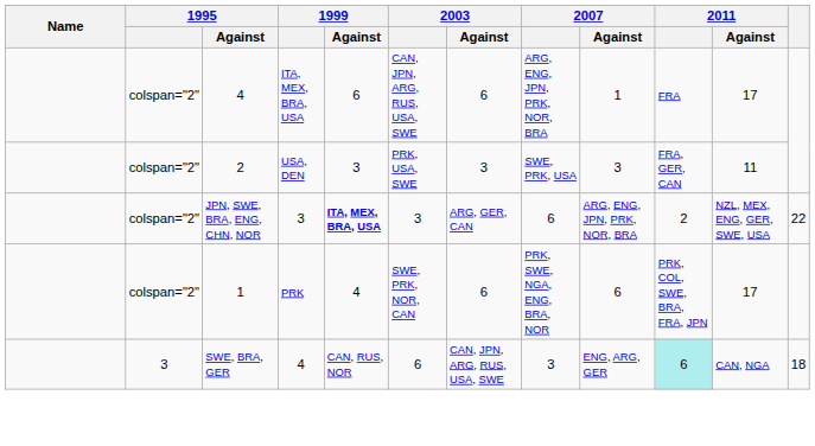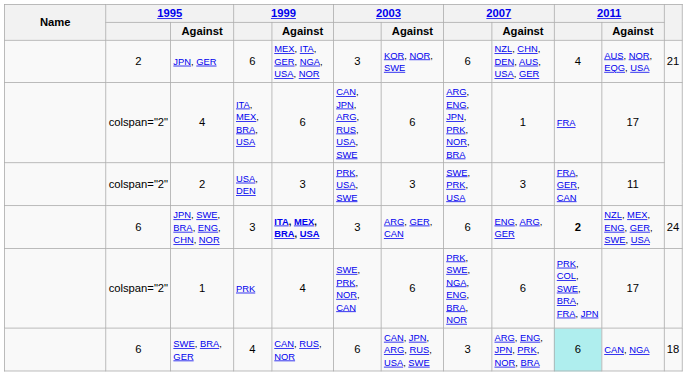+ row: 2 | JPN, GER | 6 | MEX, ITA, GER, NGA, USA, NOR | 3 | KOR, NOR, SWE | 6 | NZL, CHN, DEN, AUS, USA, GER | 4 | AUS, NOR, EQG, USA | 21
JPN, SWE, BRA, ENG, CHN, NOR | 1995: colspan="2" -> 6
JPN, SWE, BRA, ENG, CHN, NOR | 2007 / Against: ARG, ENG, JPN, PRK, NOR, BRA -> ENG, ARG, GER
JPN, SWE, BRA, ENG, CHN, NOR | 2011: normal -> bold
JPN, SWE, BRA, ENG, CHN, NOR | column 12: 22 -> 24
SWE, BRA, GER | 1995: 3 -> 6
SWE, BRA, GER | 2007 / Against: ENG, ARG, GER -> ARG, ENG, JPN, PRK, NOR, BRA
